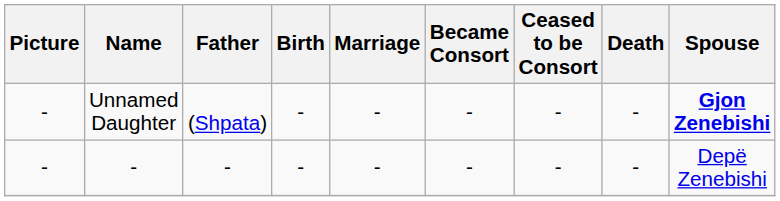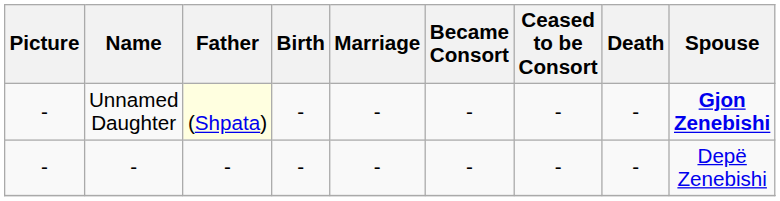Unnamed Daughter | Father: no background -> lightyellow background
